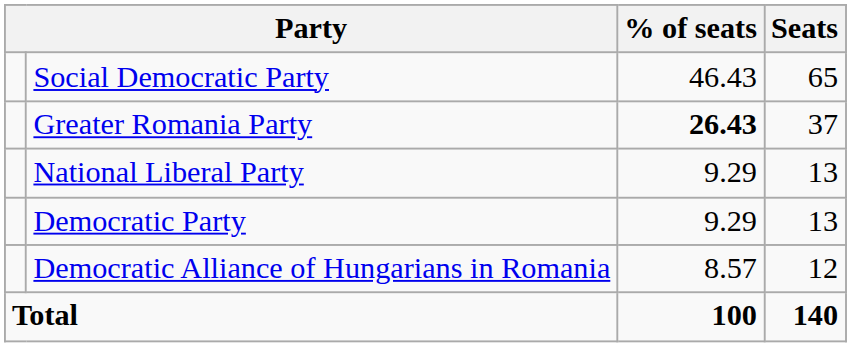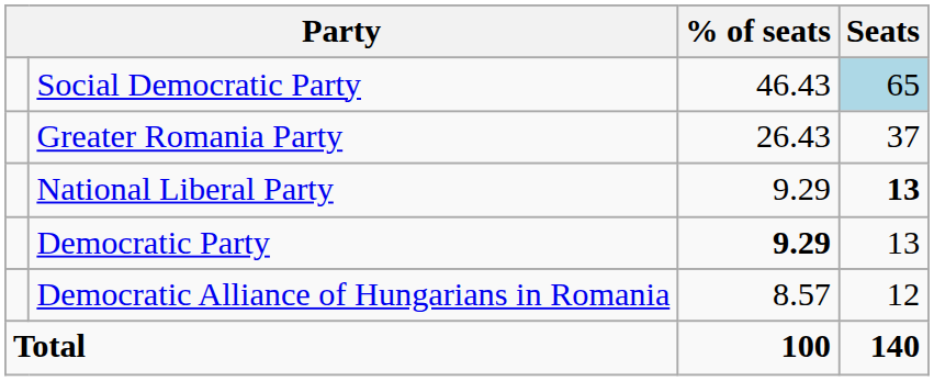Social Democratic Party | Seats: no background -> lightblue background
Greater Romania Party | % of seats: bold -> normal
National Liberal Party | Seats: normal -> bold
Democratic Party | % of seats: normal -> bold
